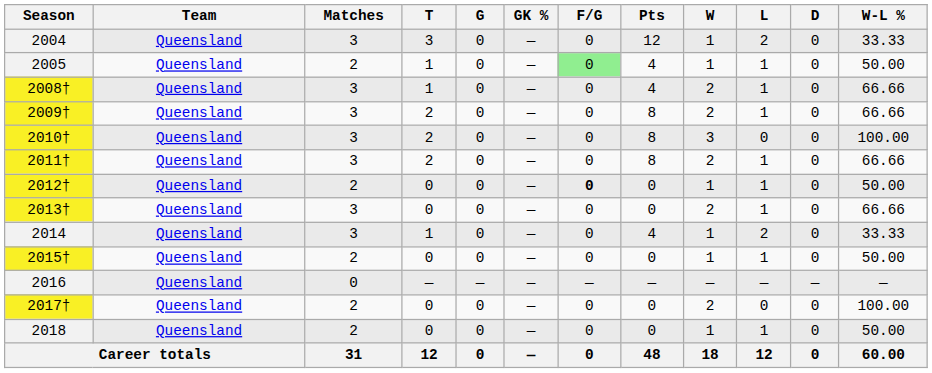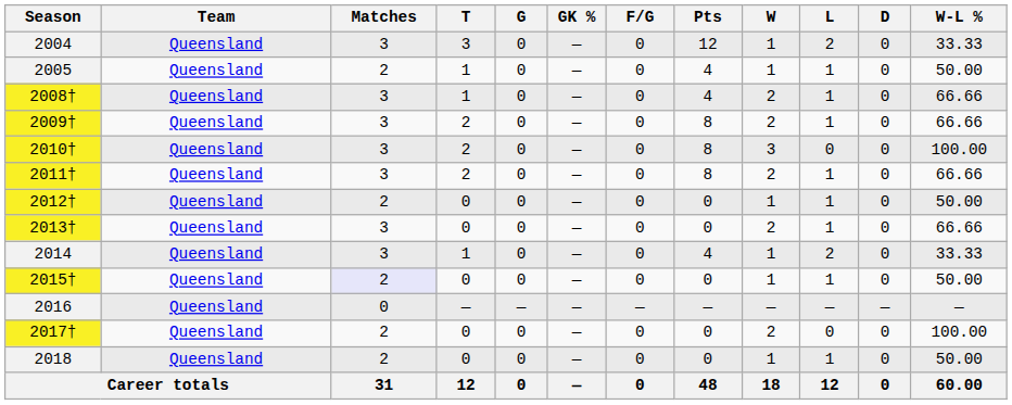2005 | F/G: lightgreen background -> no background
2012† | F/G: bold -> normal
2015† | Matches: no background -> lavender background
